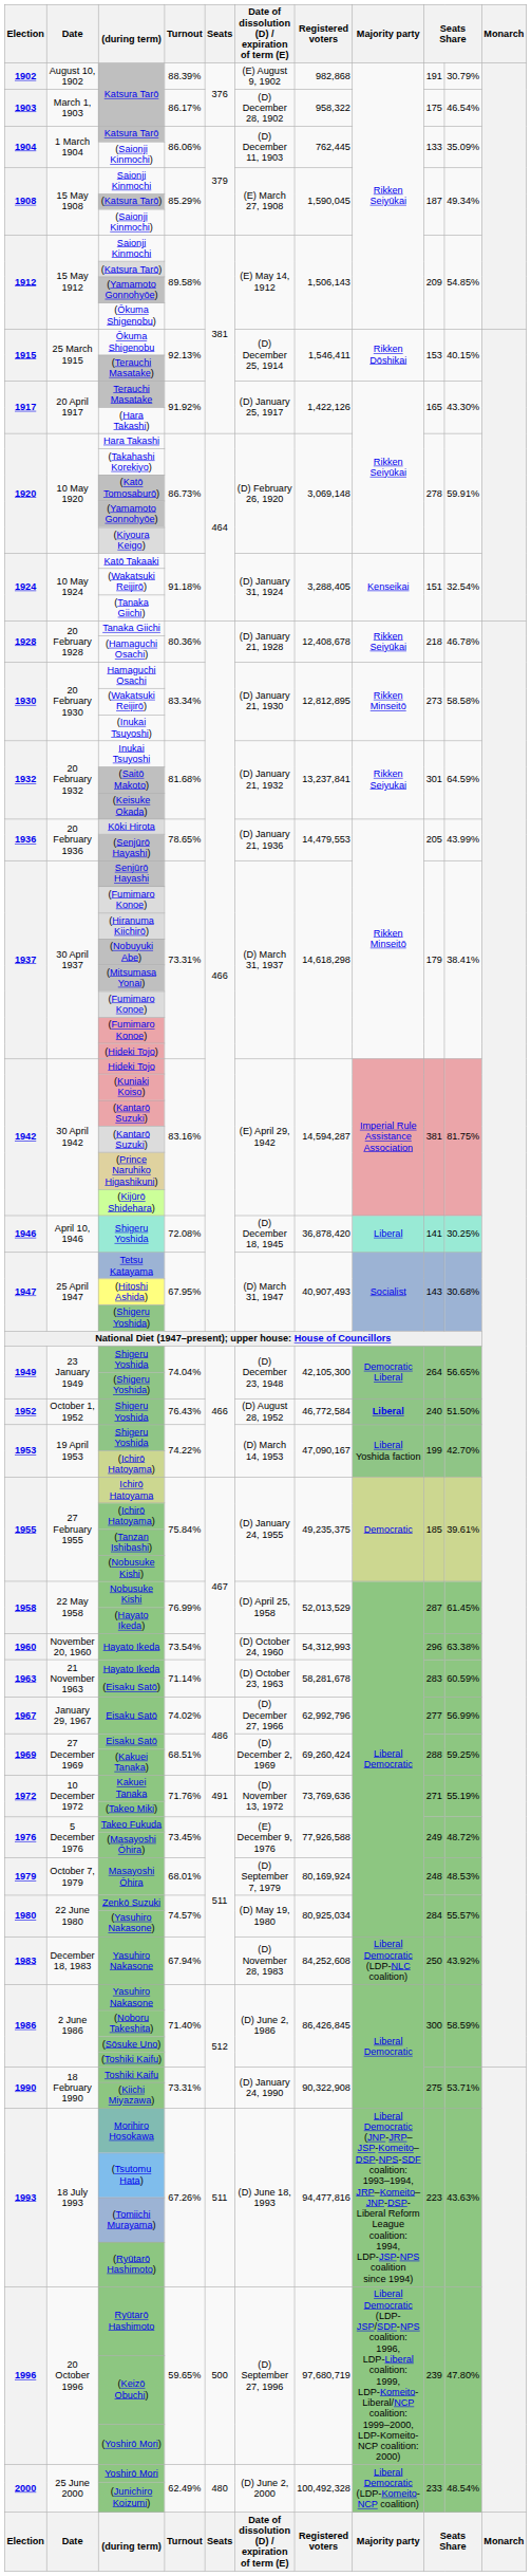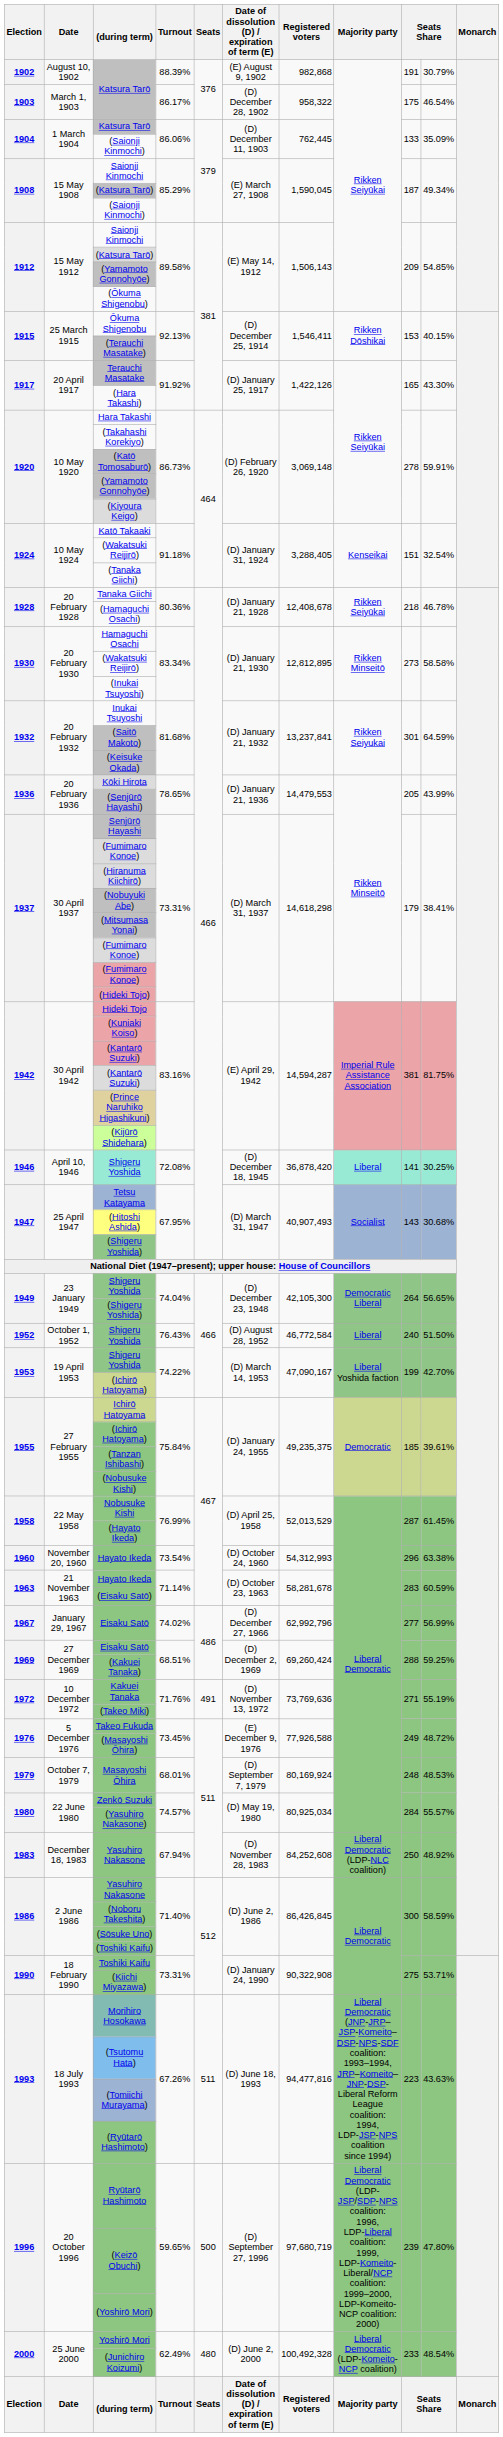1952 / Shigeru Yoshida | Majority party: bold -> normal
1983 / Yasuhiro Nakasone | column 10: 43.92% -> 48.92%
